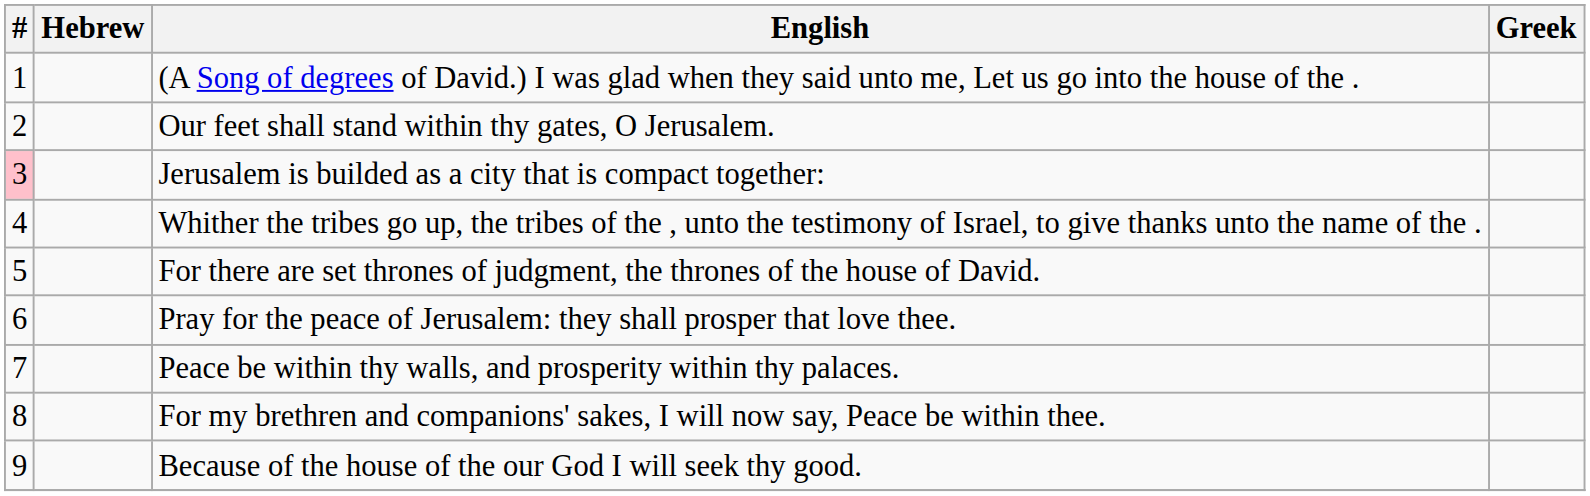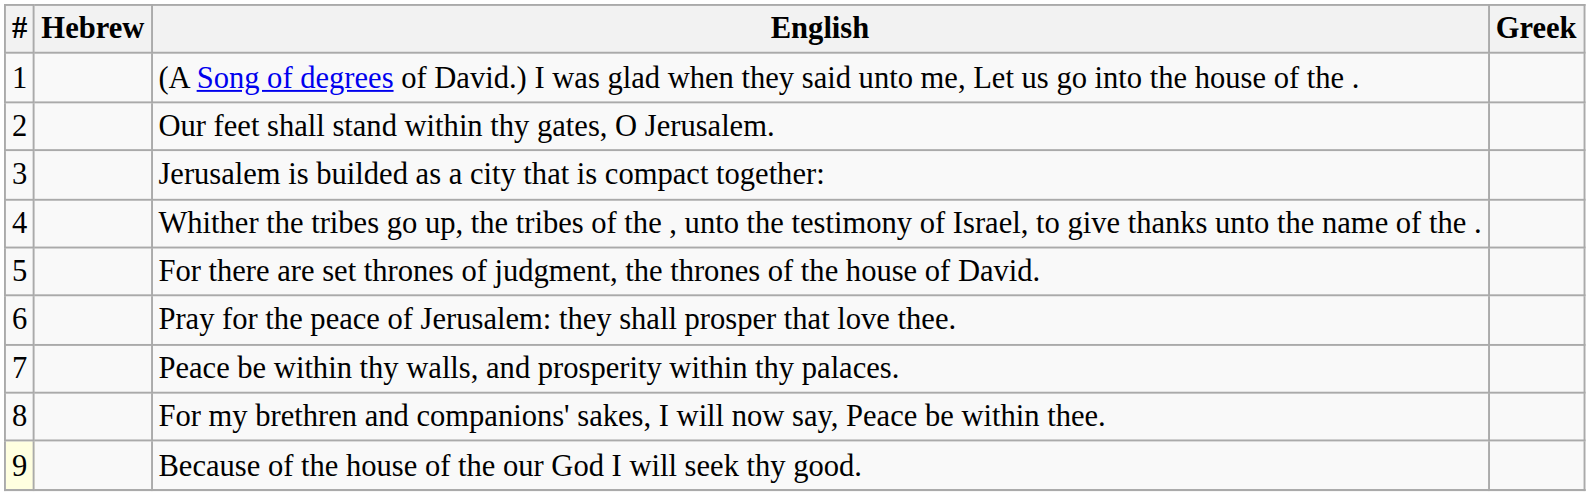Jerusalem is builded as a city that is compact together: | #: pink background -> no background
Because of the house of the our God I will seek thy good. | #: no background -> lightyellow background
